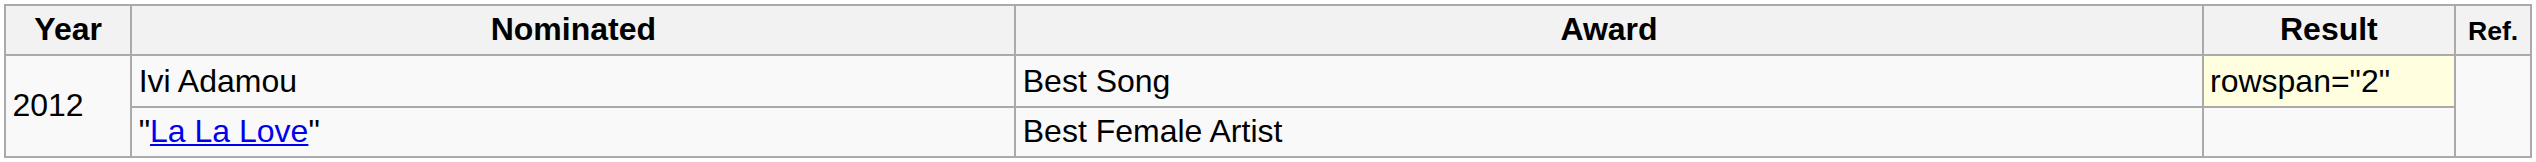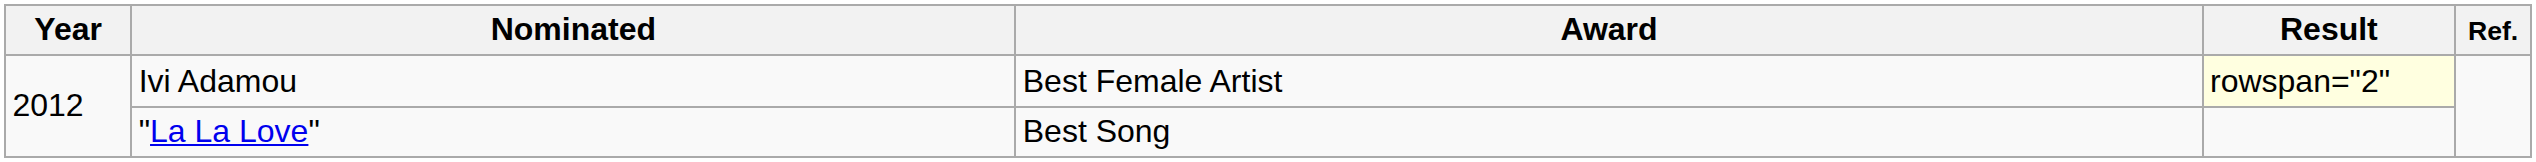Ivi Adamou | Award: Best Song -> Best Female Artist
"La La Love" | Award: Best Female Artist -> Best Song
